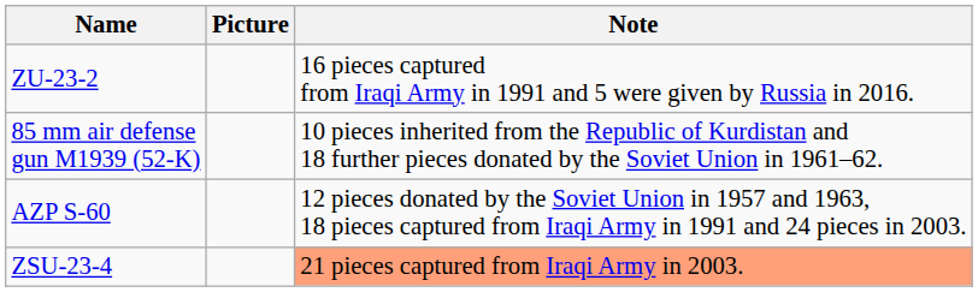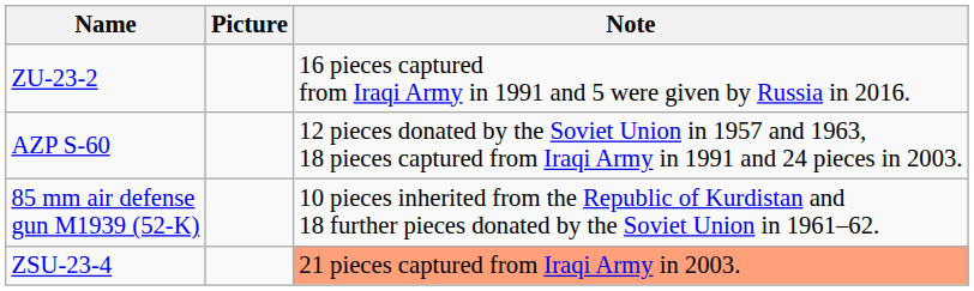rows swapped: 85 mm air defense gun M1939 (52-K) <-> AZP S-60
